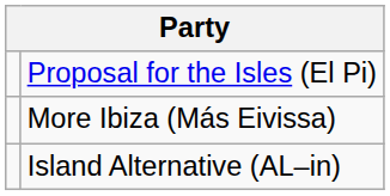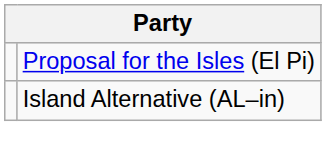- row: More Ibiza (Más Eivissa)
